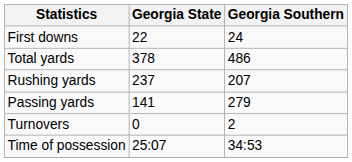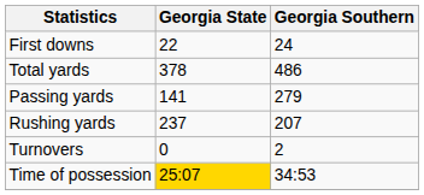rows swapped: Rushing yards <-> Passing yards
Time of possession | Georgia State: no background -> gold background
